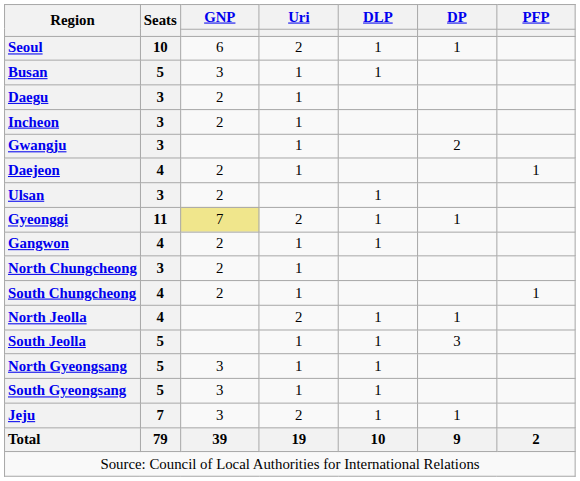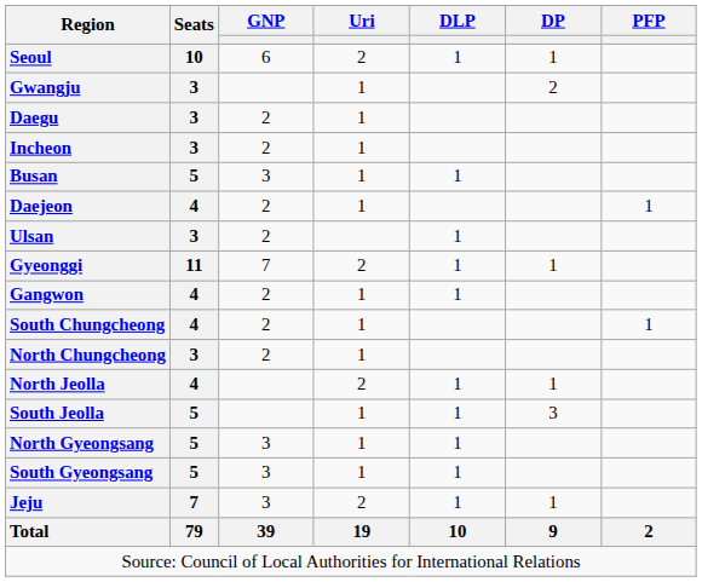rows swapped: Busan <-> Gwangju
Gyeonggi | GNP: khaki background -> no background
rows swapped: North Chungcheong <-> South Chungcheong
